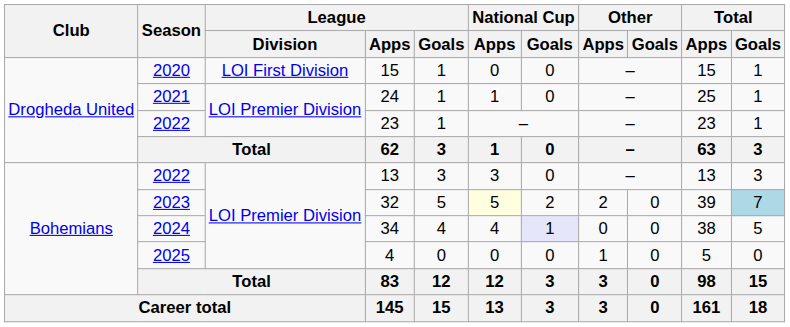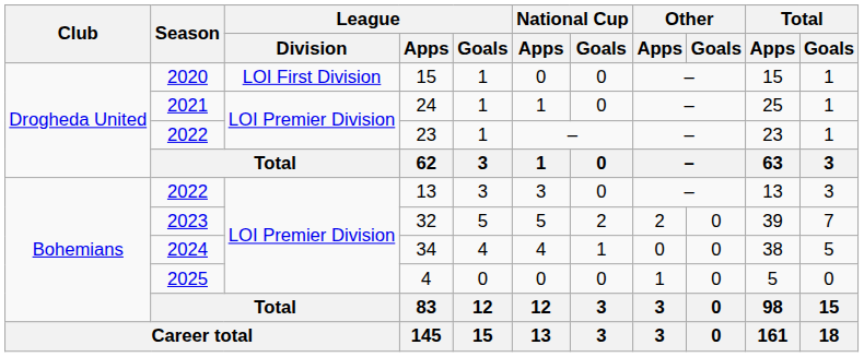32 | National Cup / Apps: lightyellow background -> no background
32 | Total / Goals: lightblue background -> no background
34 | National Cup / Goals: lavender background -> no background
